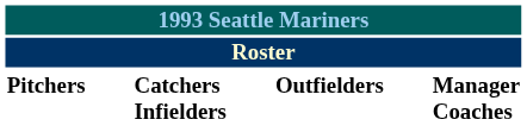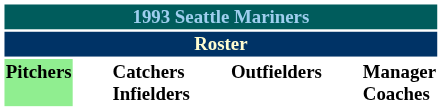Pitchers | column 1: no background -> lightgreen background
